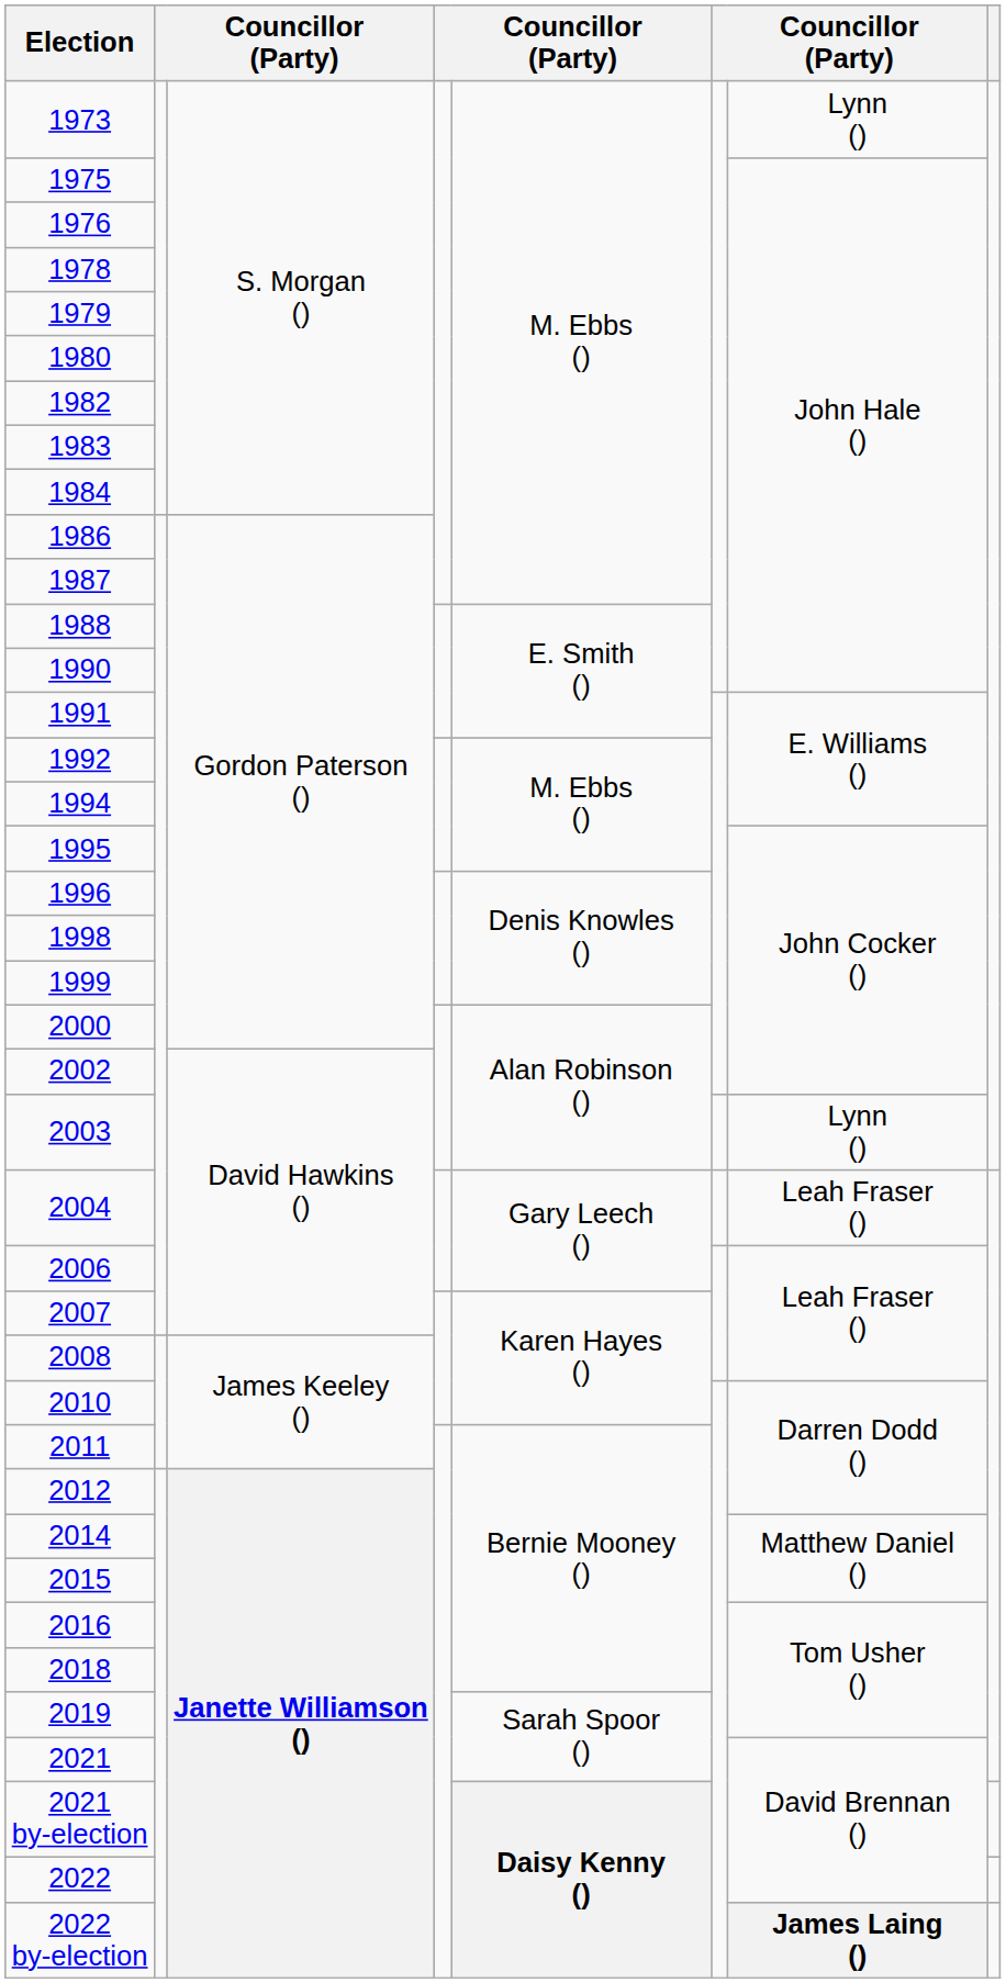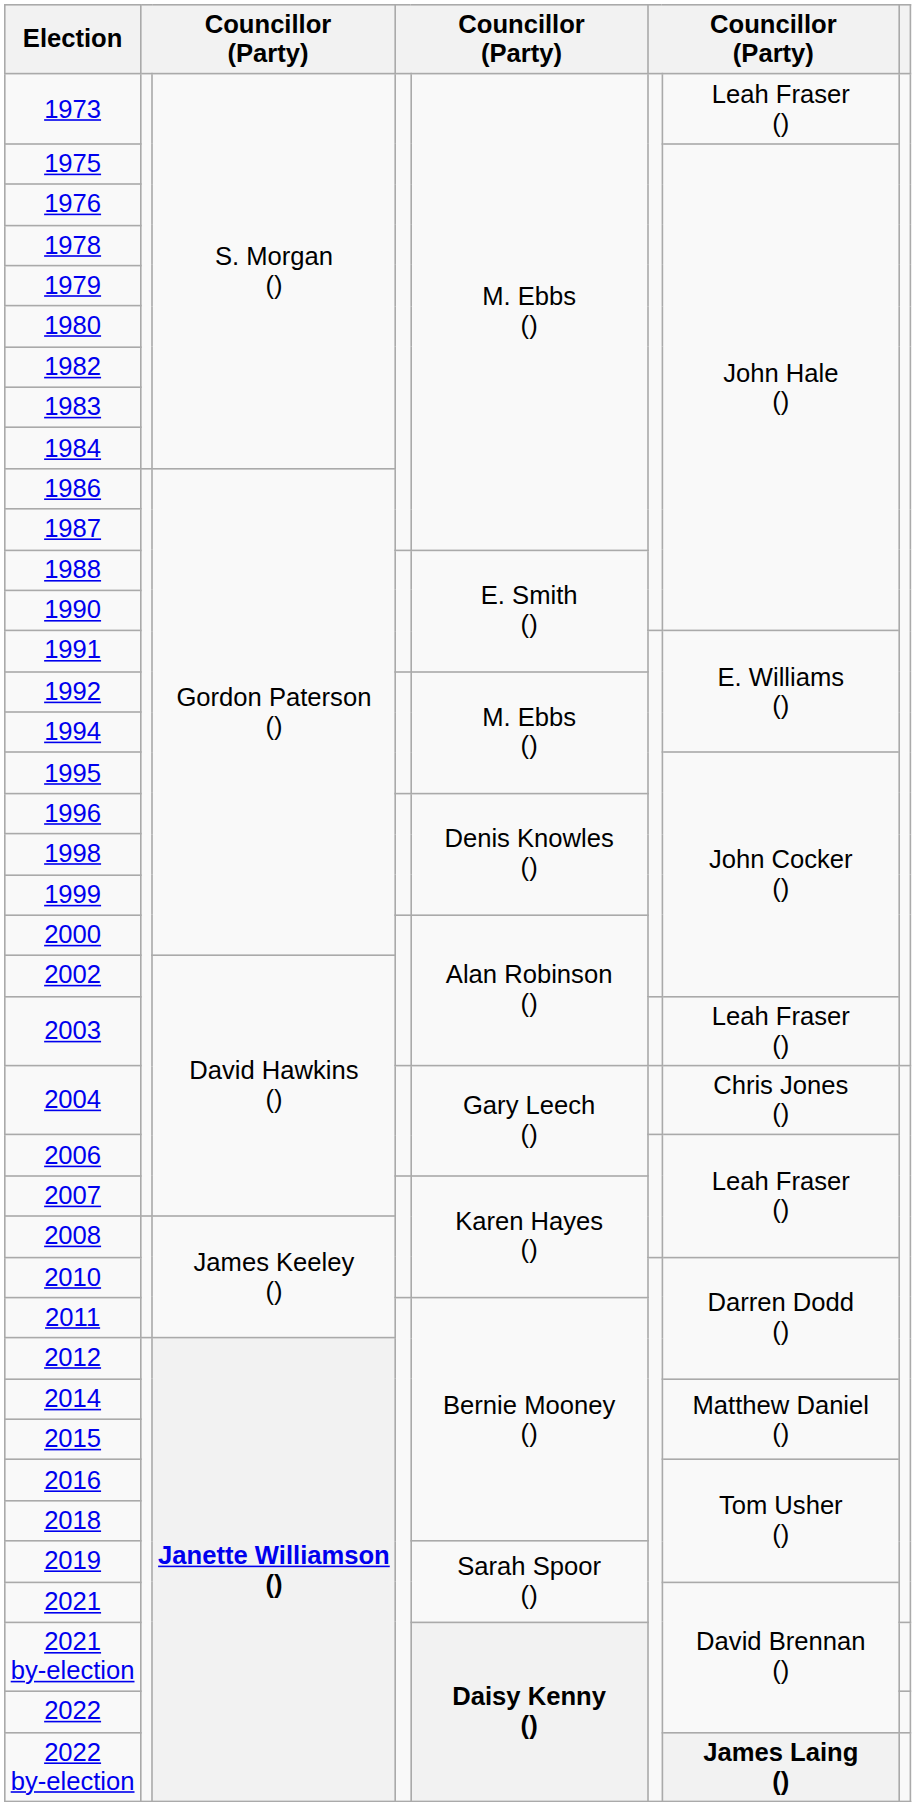1973 | column 7: Lynn () -> Leah Fraser ()
2003 | column 7: Lynn () -> Leah Fraser ()
2004 | column 7: Leah Fraser () -> Chris Jones ()
